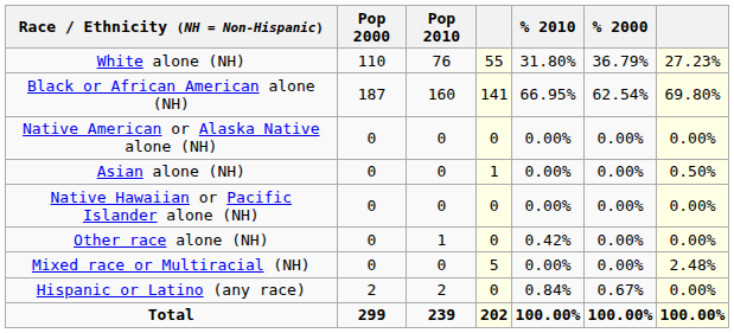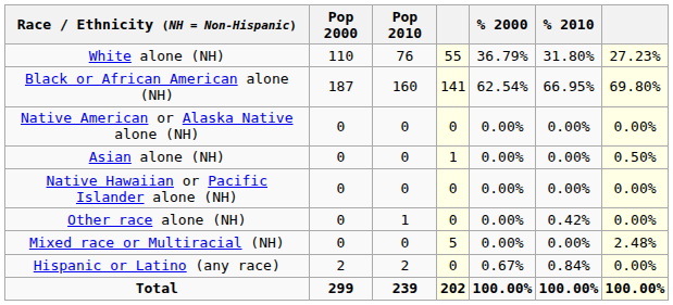columns swapped: % 2000 <-> % 2010
